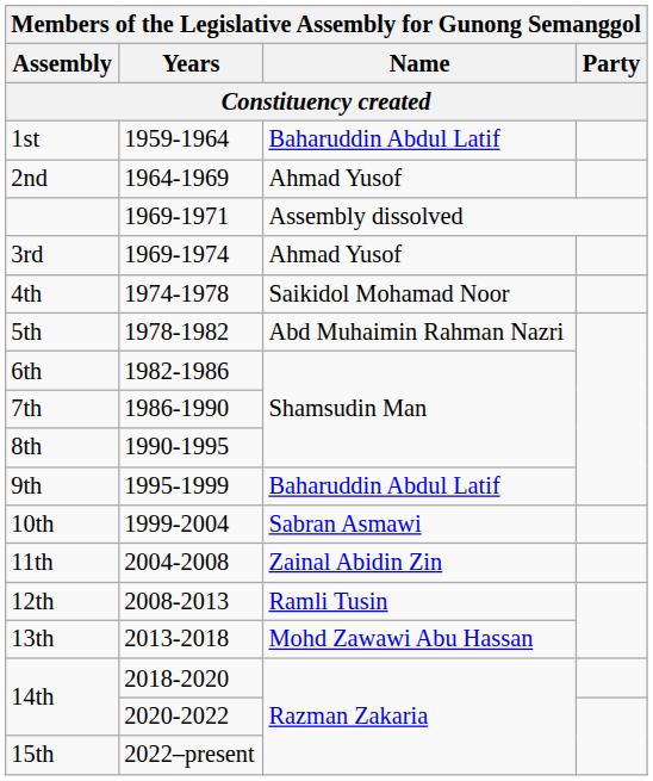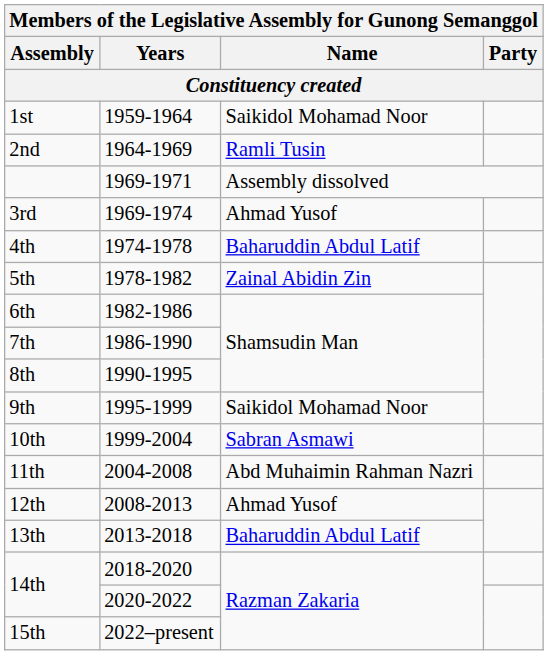1st | Name: Baharuddin Abdul Latif -> Saikidol Mohamad Noor
2nd | Name: Ahmad Yusof -> Ramli Tusin
4th | Name: Saikidol Mohamad Noor -> Baharuddin Abdul Latif
5th | Name: Abd Muhaimin Rahman Nazri -> Zainal Abidin Zin
9th | Name: Baharuddin Abdul Latif -> Saikidol Mohamad Noor
11th | Name: Zainal Abidin Zin -> Abd Muhaimin Rahman Nazri
12th | Name: Ramli Tusin -> Ahmad Yusof
13th | Name: Mohd Zawawi Abu Hassan -> Baharuddin Abdul Latif
